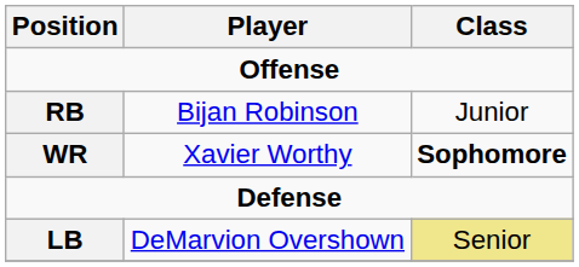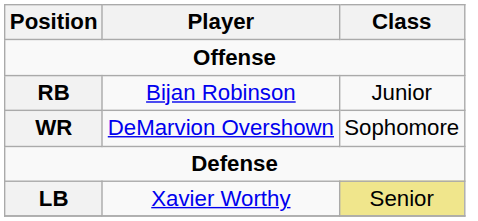WR | Player: Xavier Worthy -> DeMarvion Overshown
WR | Class: bold -> normal
LB | Player: DeMarvion Overshown -> Xavier Worthy
